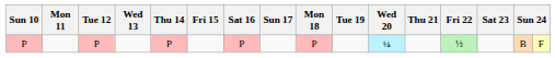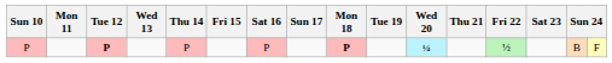row 2 | Tue 12: normal -> bold
row 2 | Mon 18: normal -> bold
